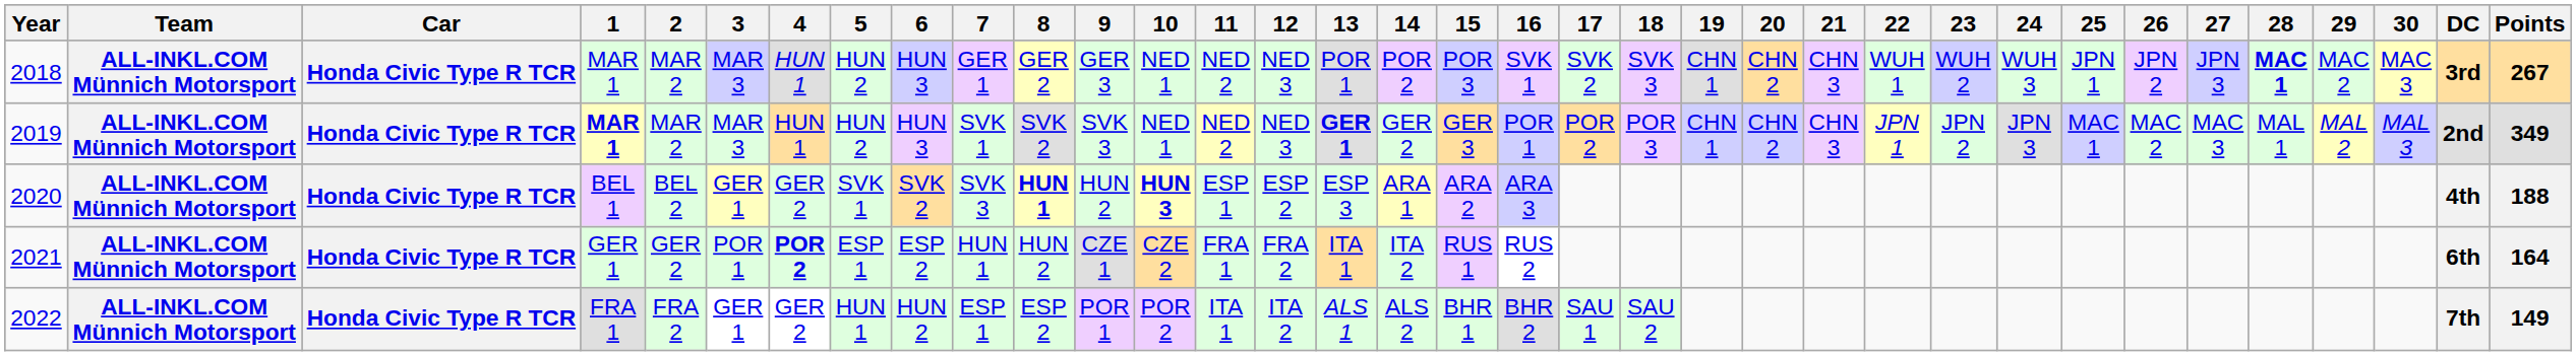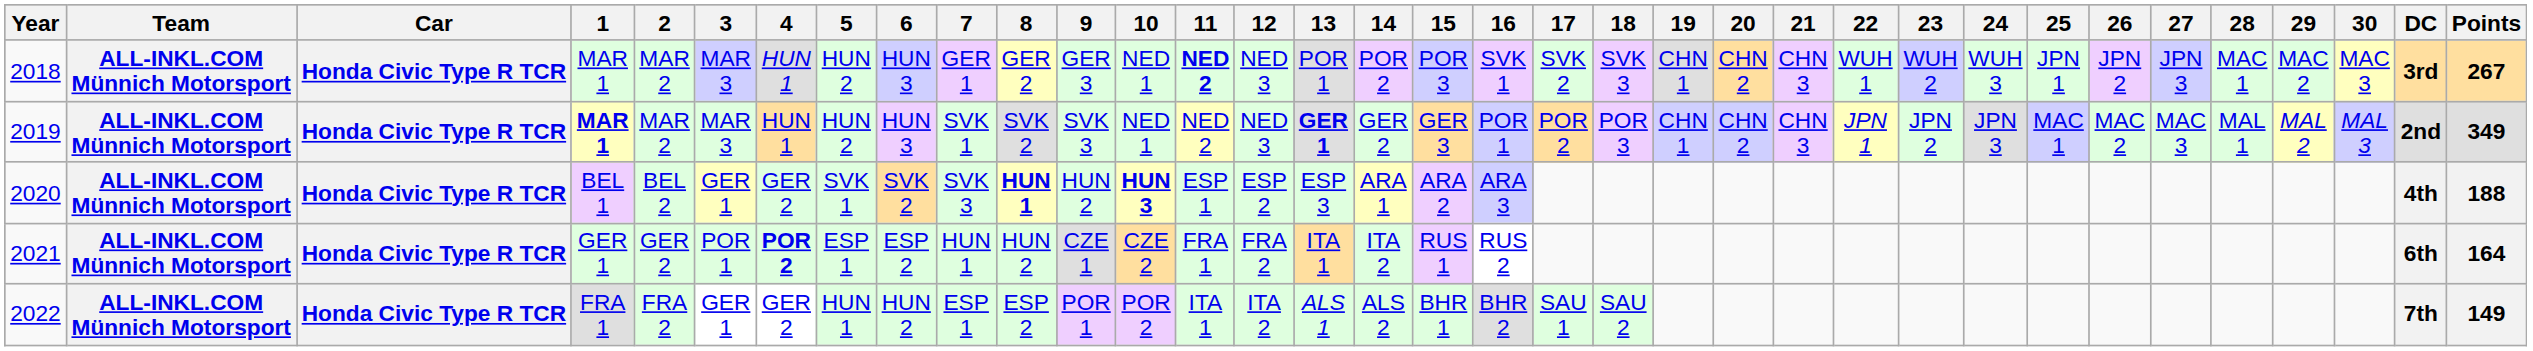row 2 | 11: normal -> bold
row 2 | 28: bold -> normal
